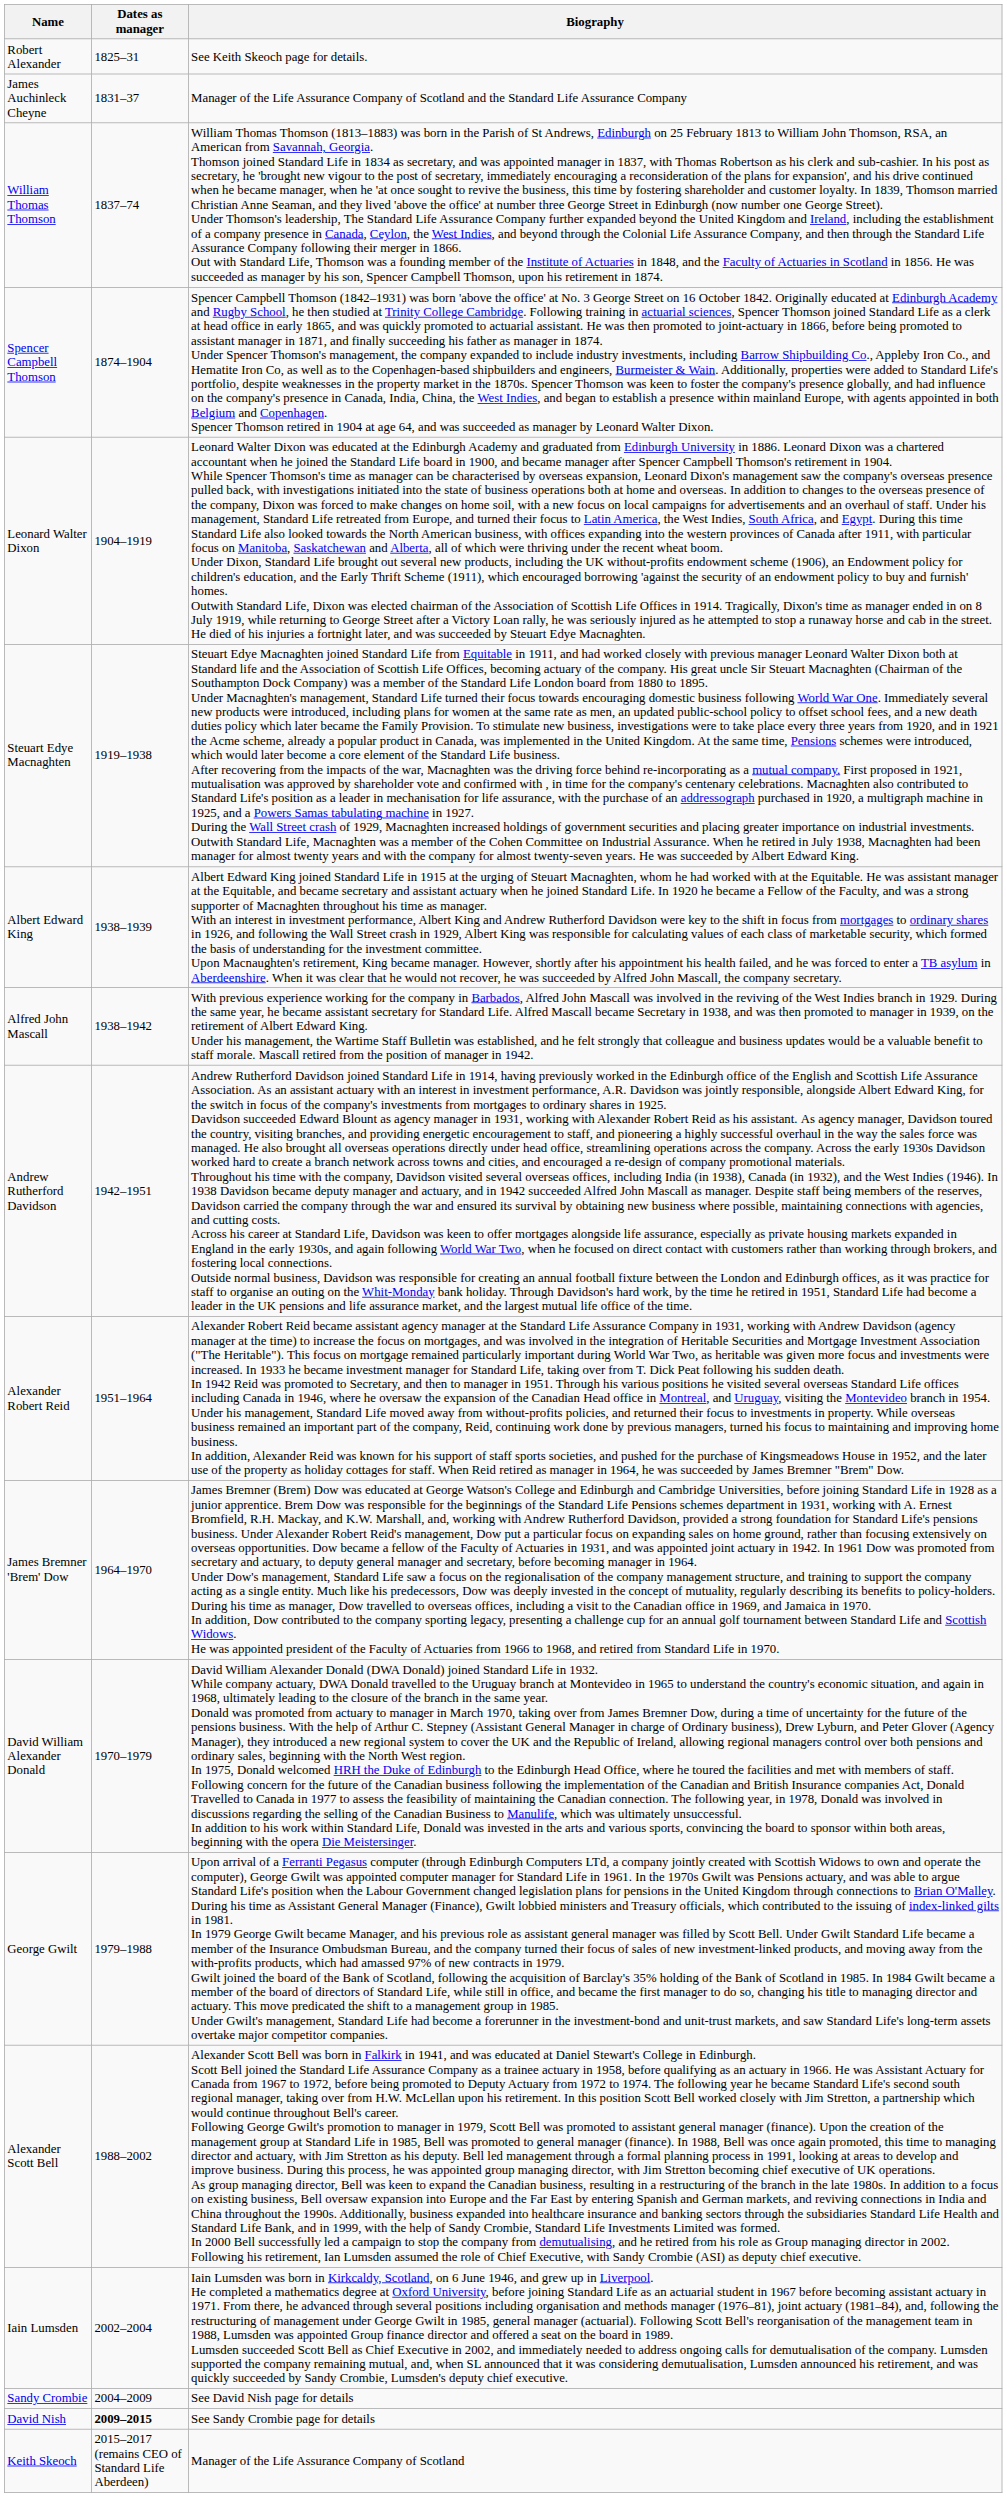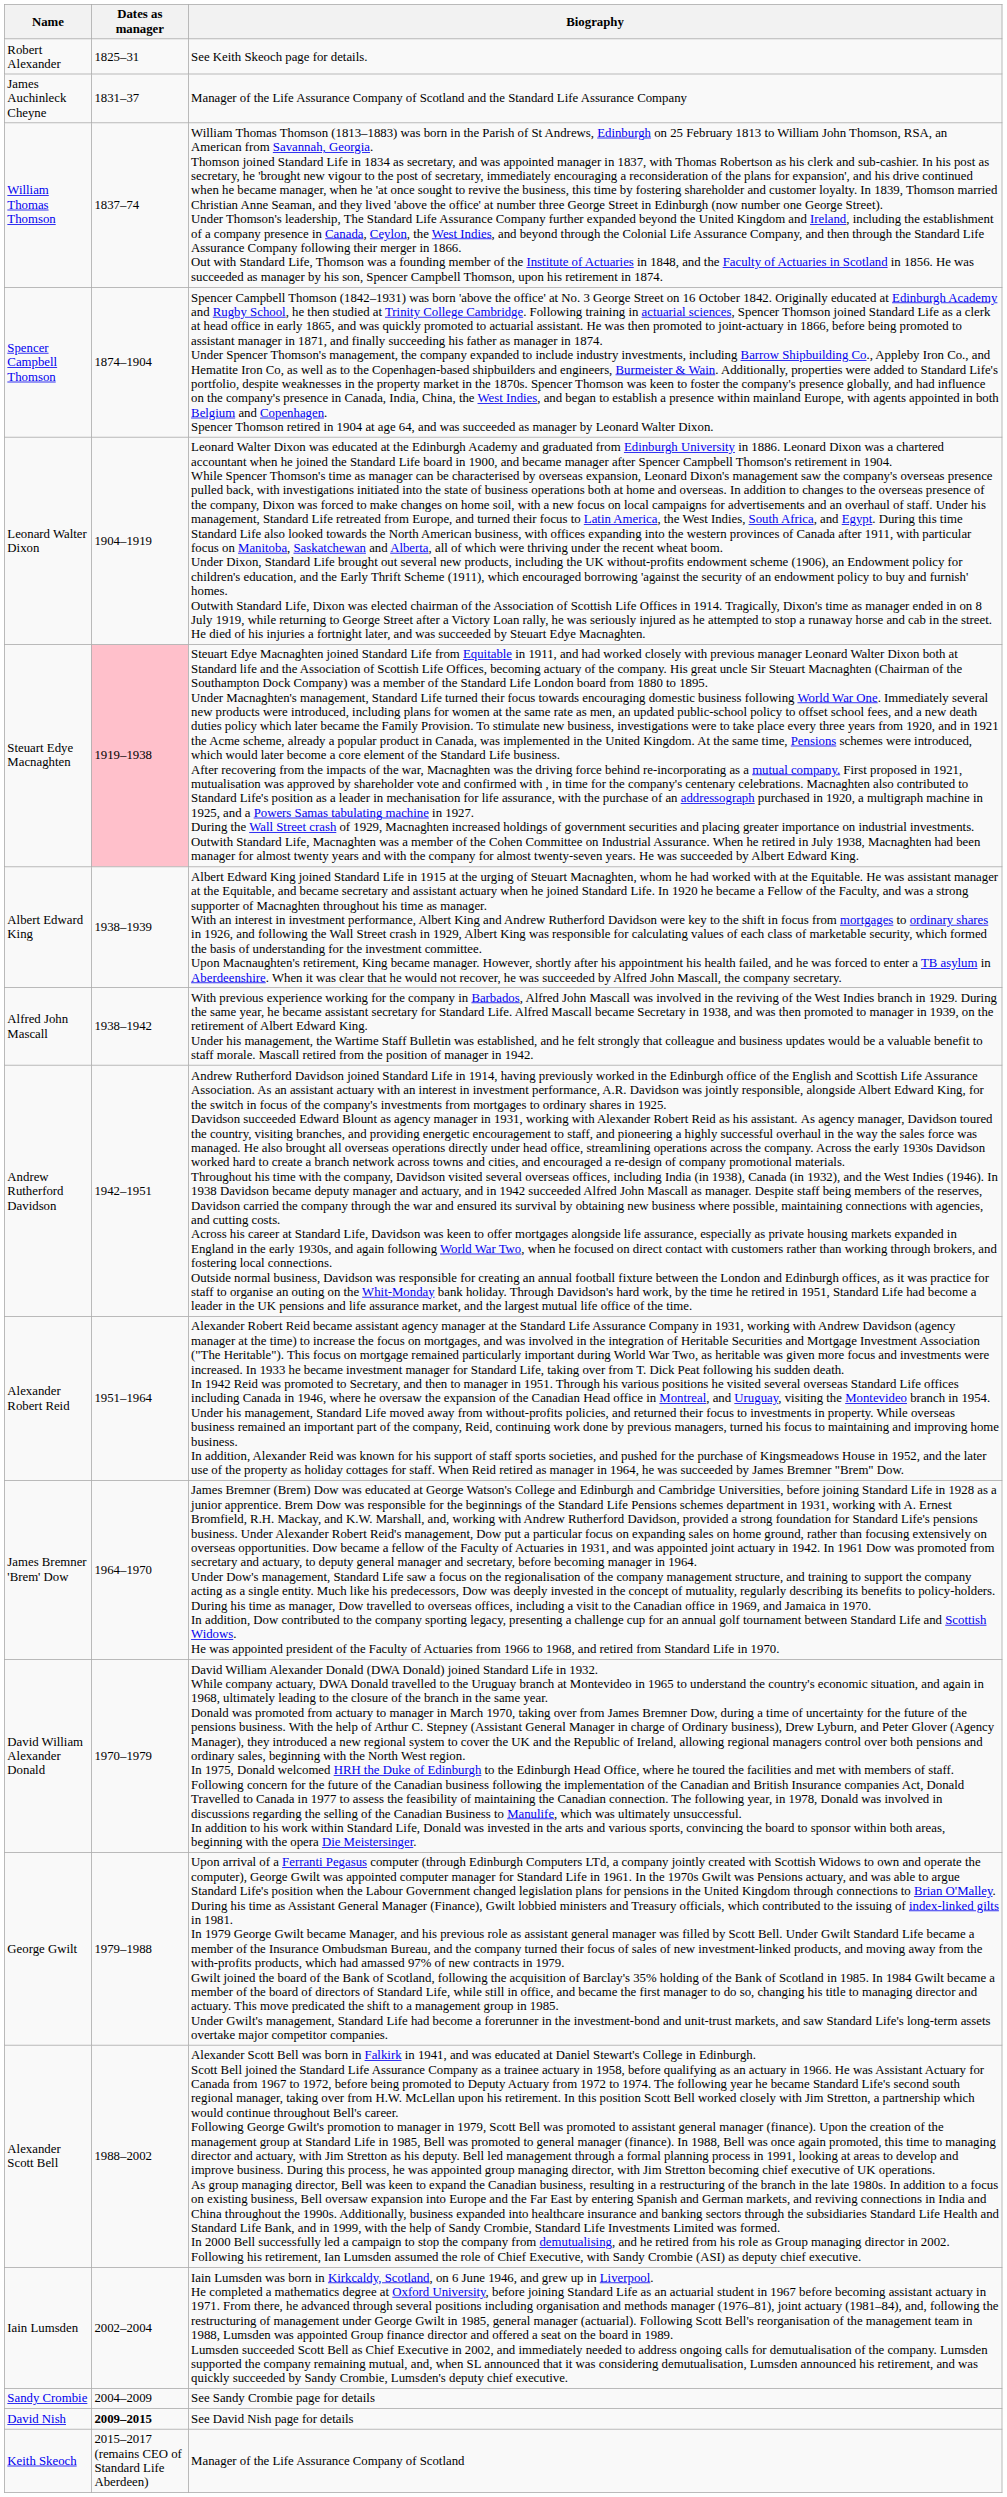Steuart Edye Macnaghten | Dates as manager: no background -> pink background
Sandy Crombie | Biography: See David Nish page for details -> See Sandy Crombie page for details
David Nish | Biography: See Sandy Crombie page for details -> See David Nish page for details
